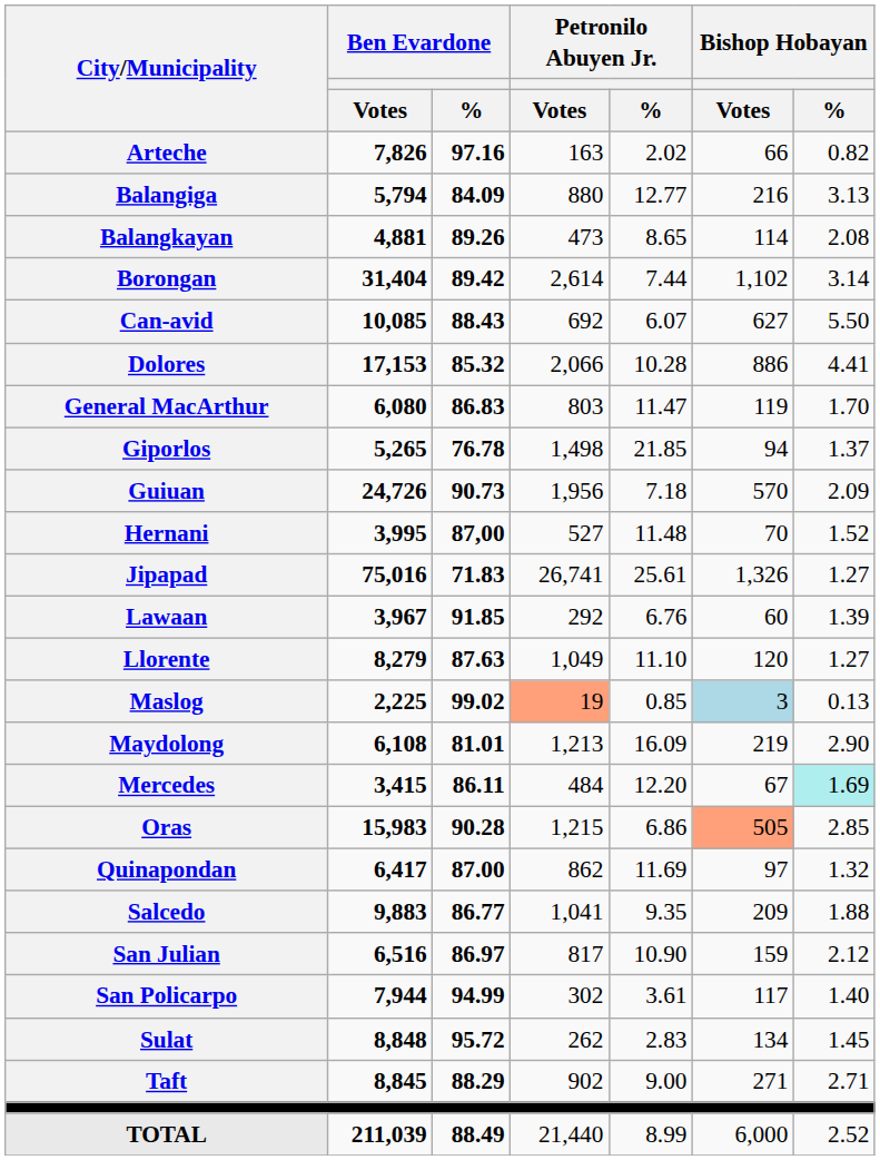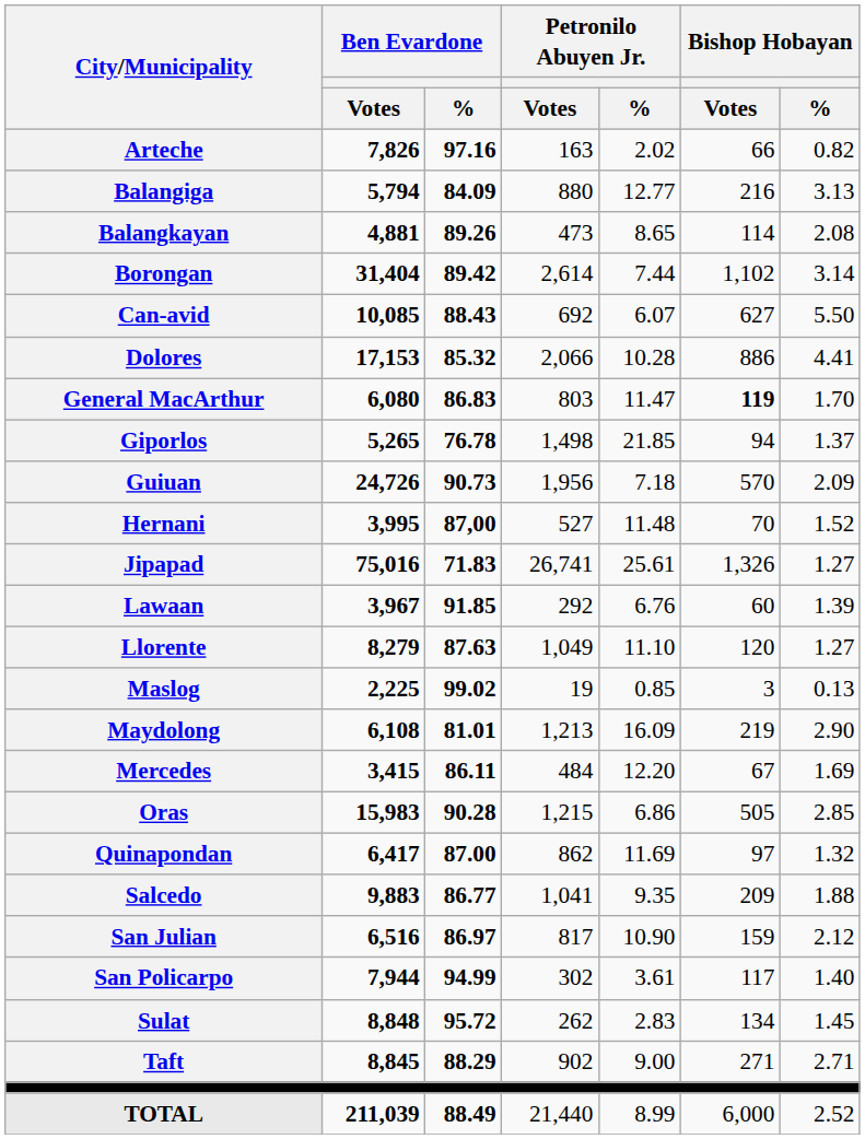General MacArthur | Bishop Hobayan / Votes: normal -> bold
Maslog | Petronilo Abuyen Jr. / Votes: lightsalmon background -> no background
Maslog | Bishop Hobayan / Votes: lightblue background -> no background
Mercedes | Bishop Hobayan / %: paleturquoise background -> no background
Oras | Bishop Hobayan / Votes: lightsalmon background -> no background
